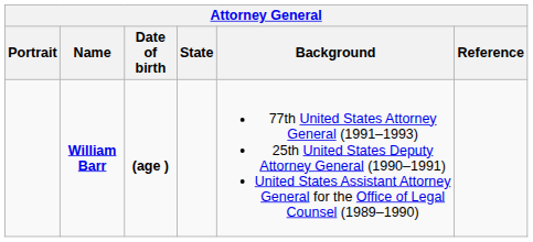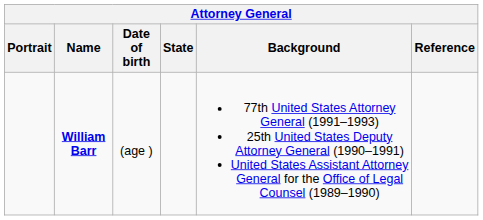William Barr | Date of birth: bold -> normal
